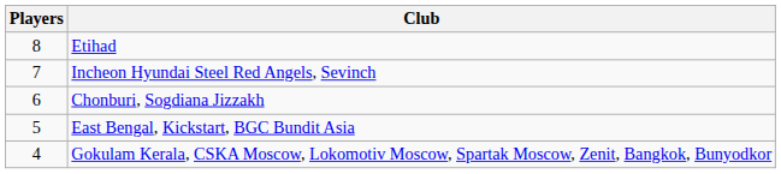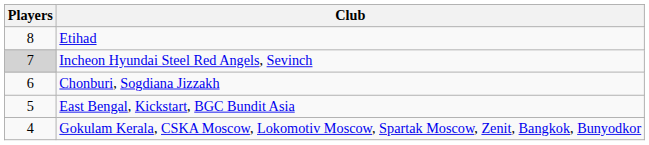Incheon Hyundai Steel Red Angels, Sevinch | Players: no background -> lightgrey background
